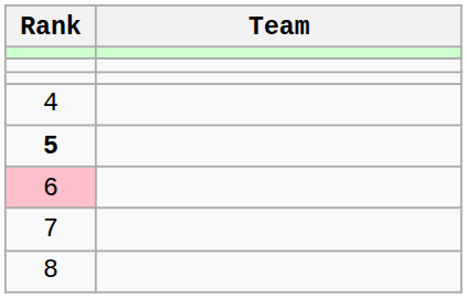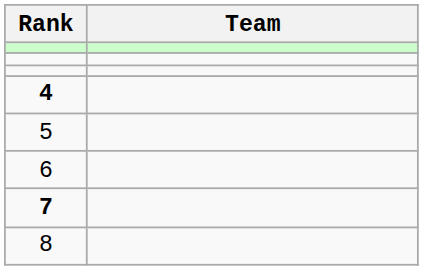row 5 | Rank: normal -> bold
row 6 | Rank: bold -> normal
row 7 | Rank: pink background -> no background
row 8 | Rank: normal -> bold
